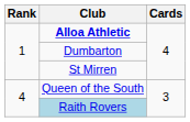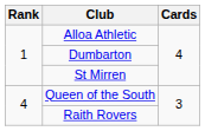Alloa Athletic | Club: bold -> normal
Raith Rovers | Club: lightblue background -> no background
